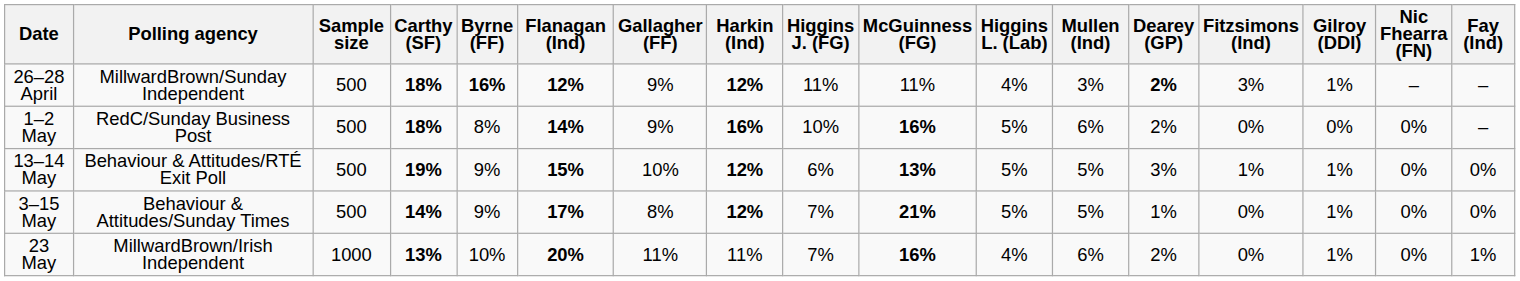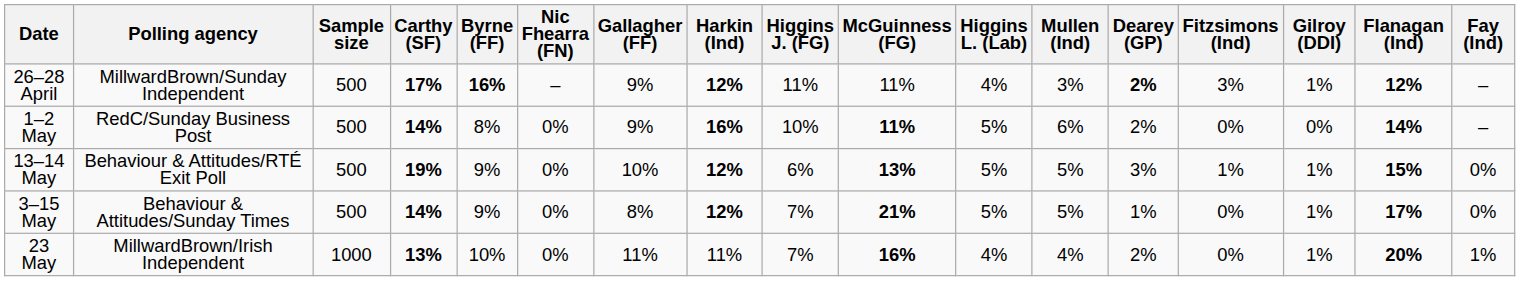columns swapped: Flanagan (Ind) <-> Nic Fhearra (FN)
26–28 April | Carthy (SF): 18% -> 17%
1–2 May | Carthy (SF): 18% -> 14%
1–2 May | McGuinness (FG): 16% -> 11%
23 May | Mullen (Ind): 6% -> 4%
